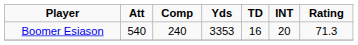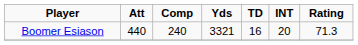Boomer Esiason | Att: 540 -> 440
Boomer Esiason | Yds: 3353 -> 3321
